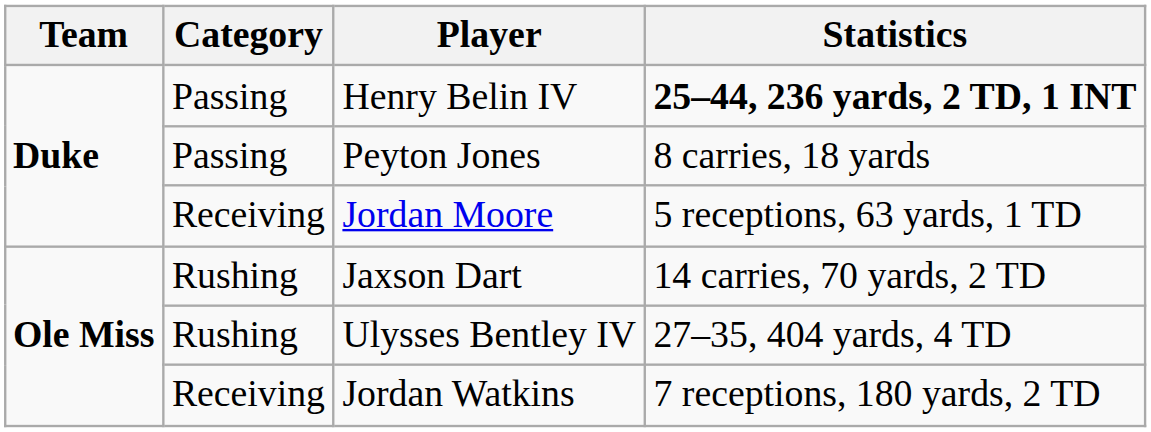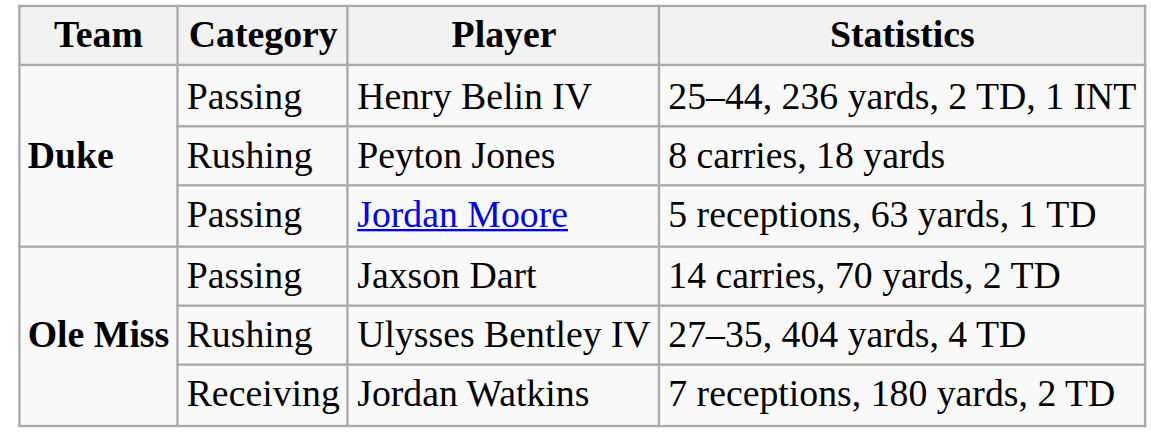Henry Belin IV | Statistics: bold -> normal
Peyton Jones | Category: Passing -> Rushing
Jordan Moore | Category: Receiving -> Passing
Jaxson Dart | Category: Rushing -> Passing
